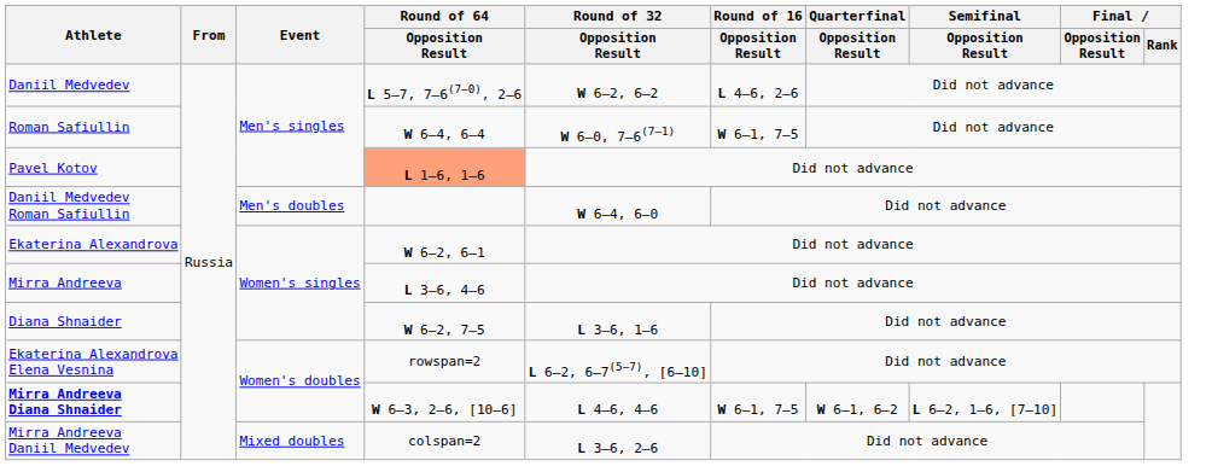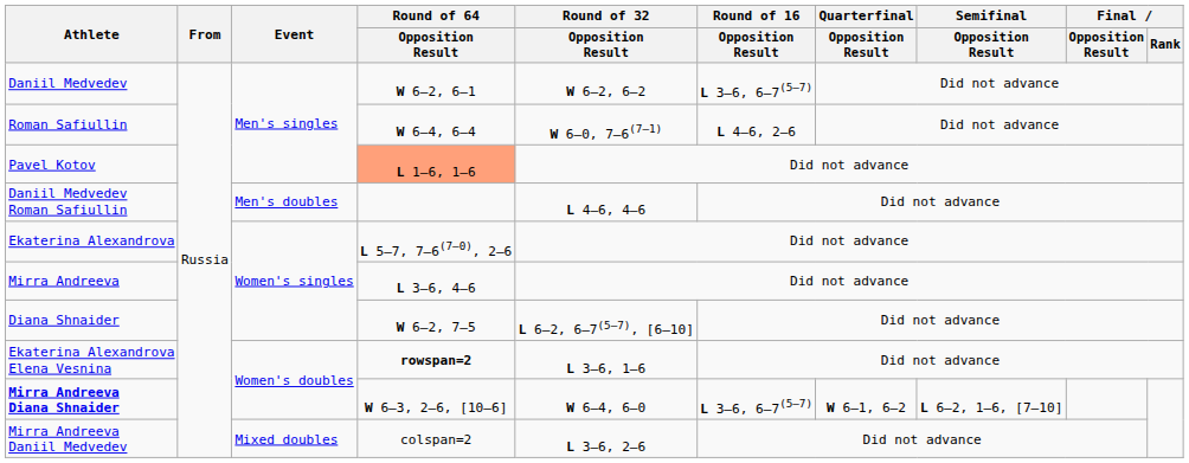Daniil Medvedev | Round of 64 / Opposition Result: L 5–7, 7–6(7–0), 2–6 -> W 6–2, 6–1
Daniil Medvedev | Round of 16 / Opposition Result: L 4–6, 2–6 -> L 3–6, 6–7(5–7)
Roman Safiullin | Round of 16 / Opposition Result: W 6–1, 7–5 -> L 4–6, 2–6
Daniil Medvedev Roman Safiullin | Round of 32 / Opposition Result: W 6–4, 6–0 -> L 4–6, 4–6
Ekaterina Alexandrova | Round of 64 / Opposition Result: W 6–2, 6–1 -> L 5–7, 7–6(7–0), 2–6
Diana Shnaider | Round of 32 / Opposition Result: L 3–6, 1–6 -> L 6–2, 6–7(5–7), [6–10]
Ekaterina Alexandrova Elena Vesnina | Round of 64 / Opposition Result: normal -> bold
Ekaterina Alexandrova Elena Vesnina | Round of 32 / Opposition Result: L 6–2, 6–7(5–7), [6–10] -> L 3–6, 1–6
Mirra Andreeva Diana Shnaider | Round of 32 / Opposition Result: L 4–6, 4–6 -> W 6–4, 6–0
Mirra Andreeva Diana Shnaider | Round of 16 / Opposition Result: W 6–1, 7–5 -> L 3–6, 6–7(5–7)
